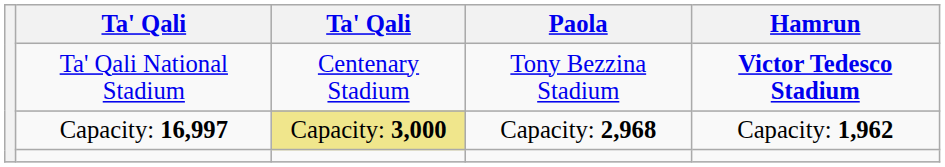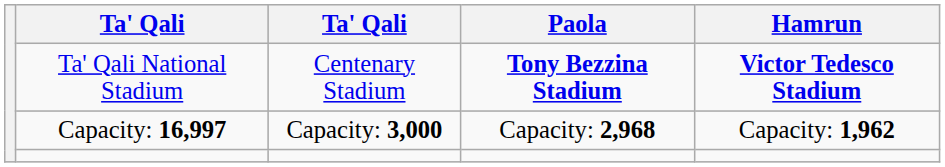Ta' Qali National Stadium | Paola: normal -> bold
Capacity: 16,997 | column 3: khaki background -> no background
